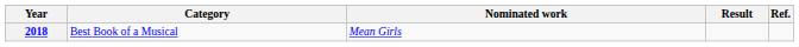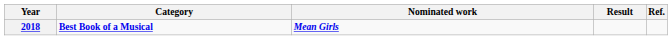row 2 | Category: normal -> bold
row 2 | Nominated work: normal -> bold
